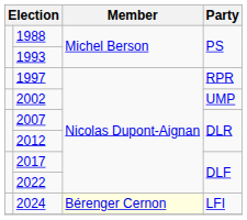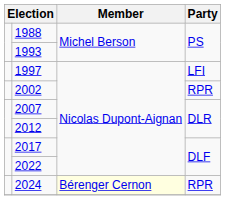1997 | Party: RPR -> LFI
2002 | Party: UMP -> RPR
2024 | Party: LFI -> RPR
